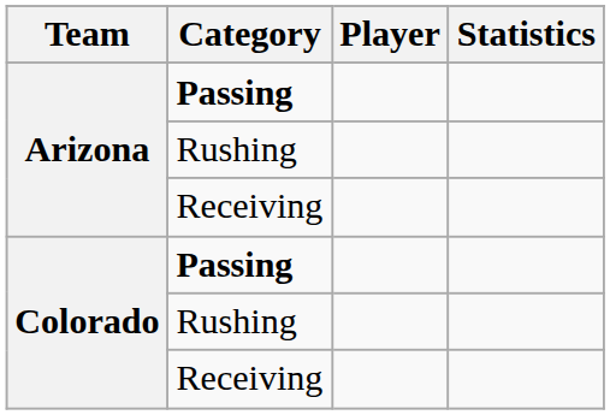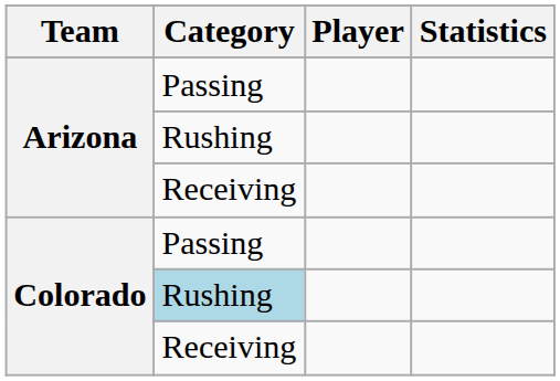Arizona / Passing | Category: bold -> normal
Colorado / Passing | Category: bold -> normal
Colorado / Rushing | Category: no background -> lightblue background
